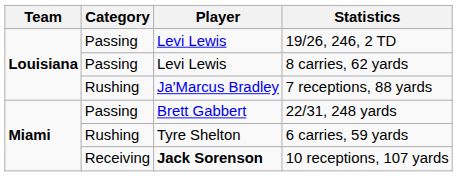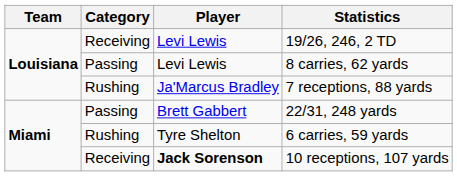19/26, 246, 2 TD | Category: Passing -> Receiving
